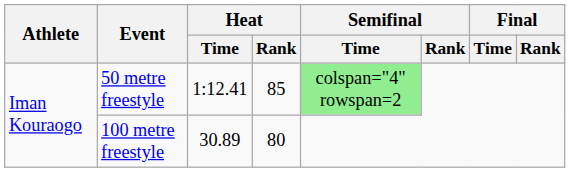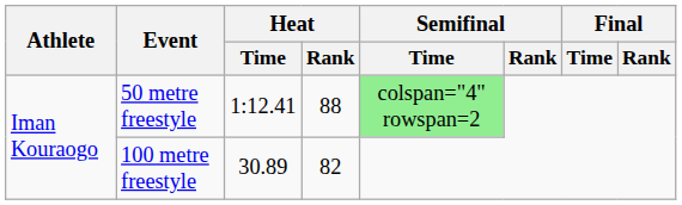50 metre freestyle | Heat / Rank: 85 -> 88
100 metre freestyle | Heat / Rank: 80 -> 82
